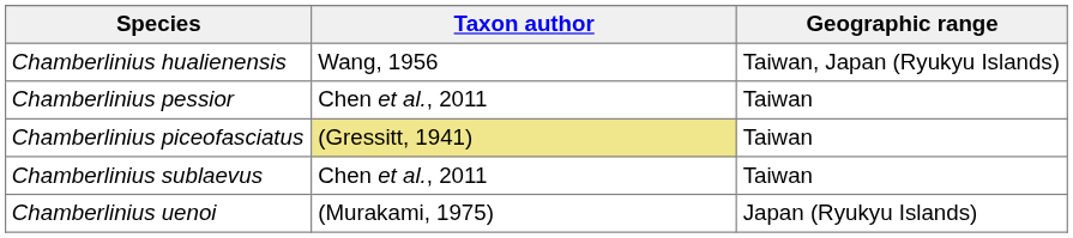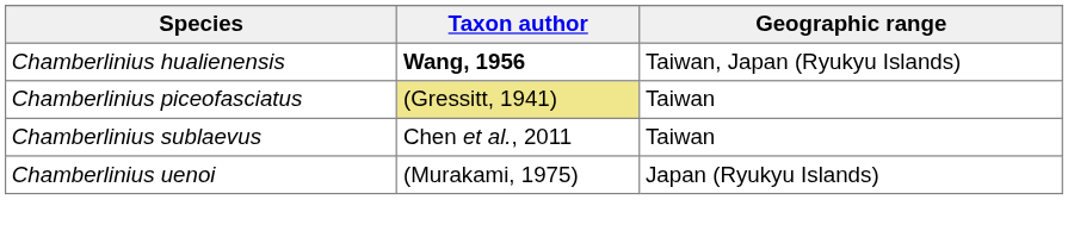Chamberlinius hualienensis | Taxon author: normal -> bold
- row: Chamberlinius pessior | Chen et al., 2011 | Taiwan
